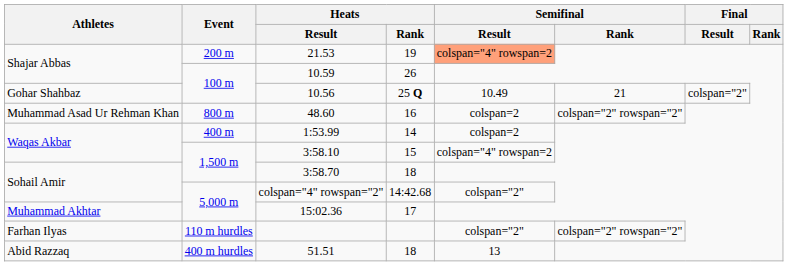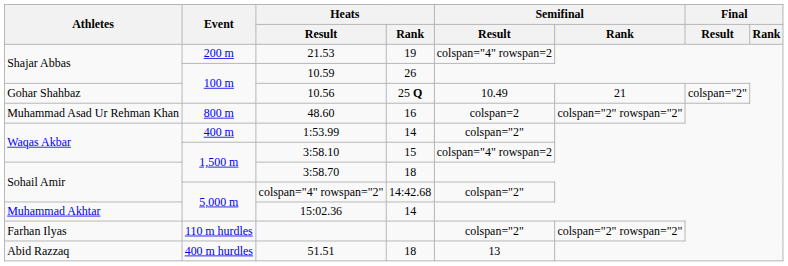21.53 | Semifinal / Result: lightsalmon background -> no background
1:53.99 | Semifinal / Result: colspan=2 -> colspan="2"
15:02.36 | Heats / Rank: 17 -> 14
